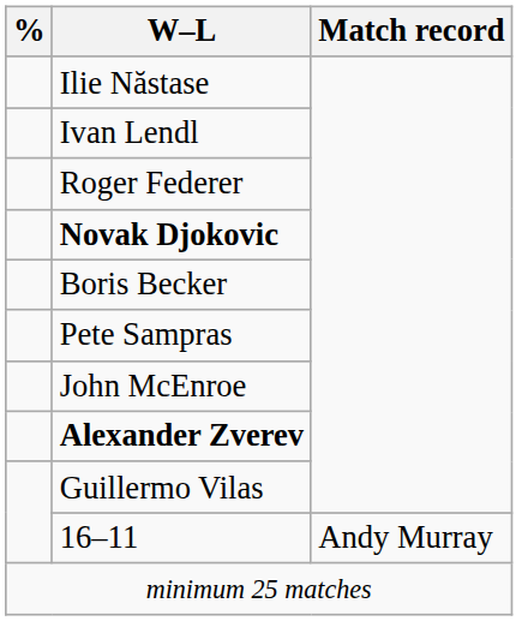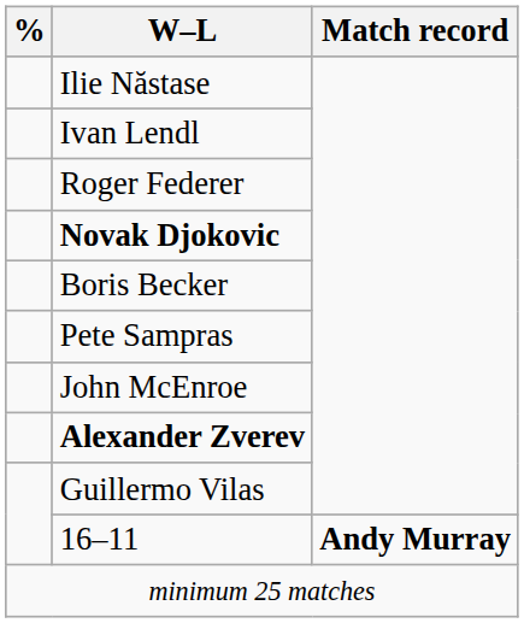16–11 | Match record: normal -> bold
